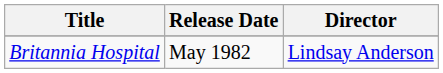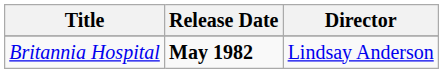Britannia Hospital | Release Date: normal -> bold
